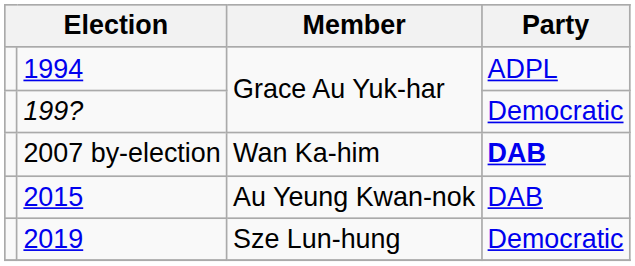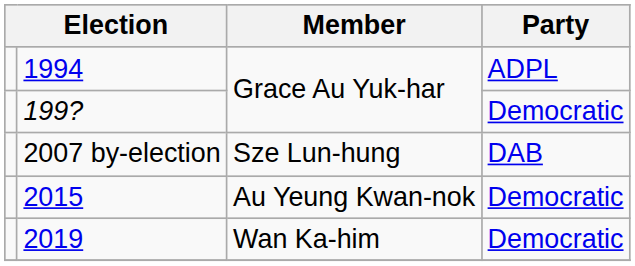2007 by-election | Member: Wan Ka-him -> Sze Lun-hung
2007 by-election | Party: bold -> normal
2015 | Party: DAB -> Democratic
2019 | Member: Sze Lun-hung -> Wan Ka-him
